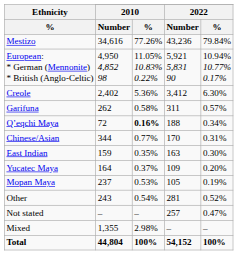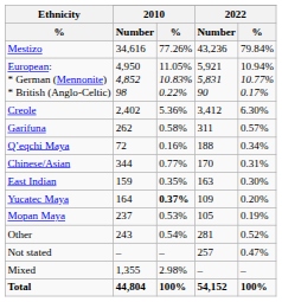Qʼeqchi Maya | 2010 / %: bold -> normal
Yucatec Maya | 2010 / %: normal -> bold
